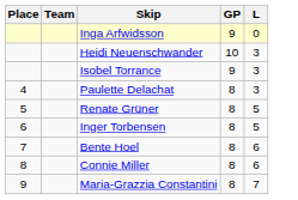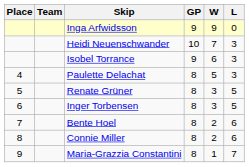+ column: W | 9 | 7 | 6 | 5 | 3 | 3 | 2 | 2 | 1
